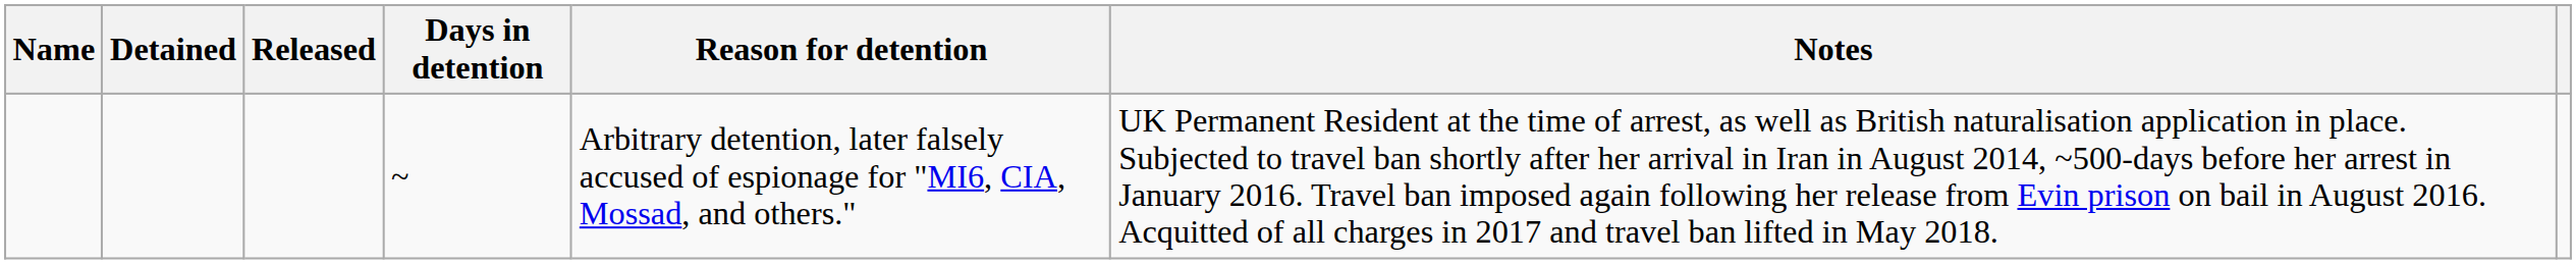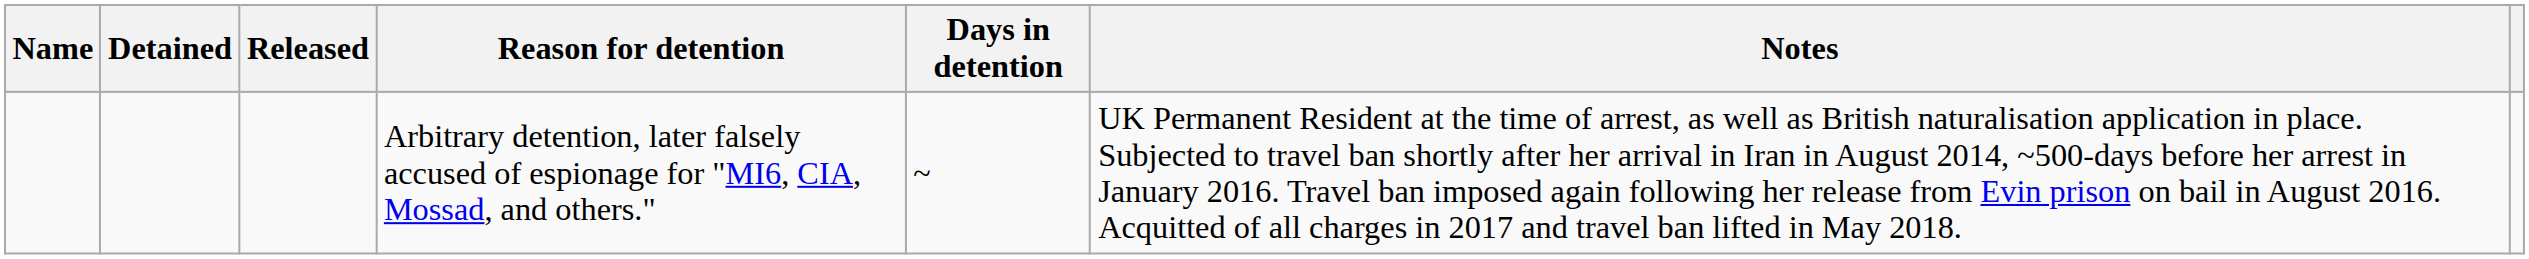columns swapped: Days in detention <-> Reason for detention
